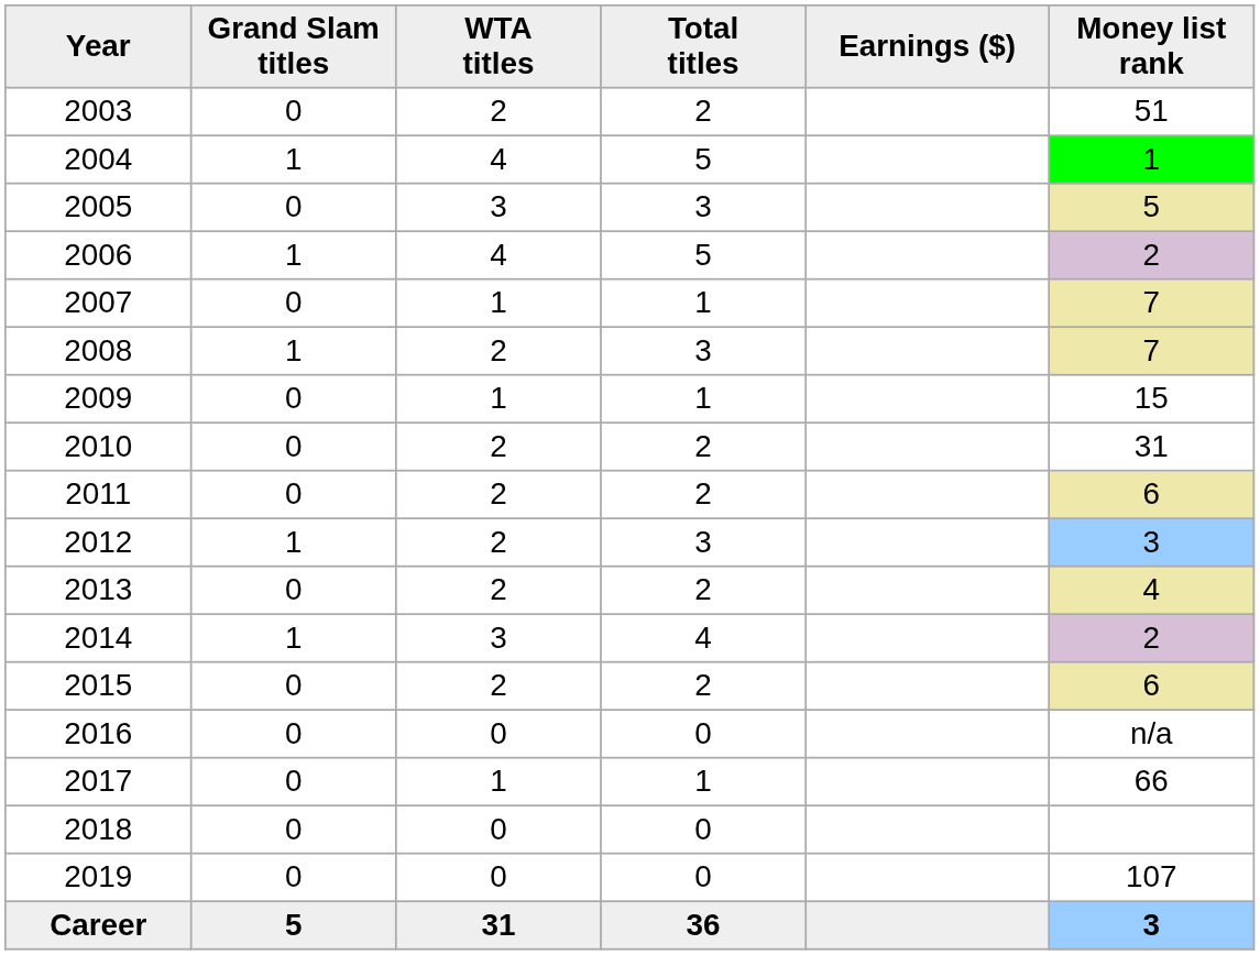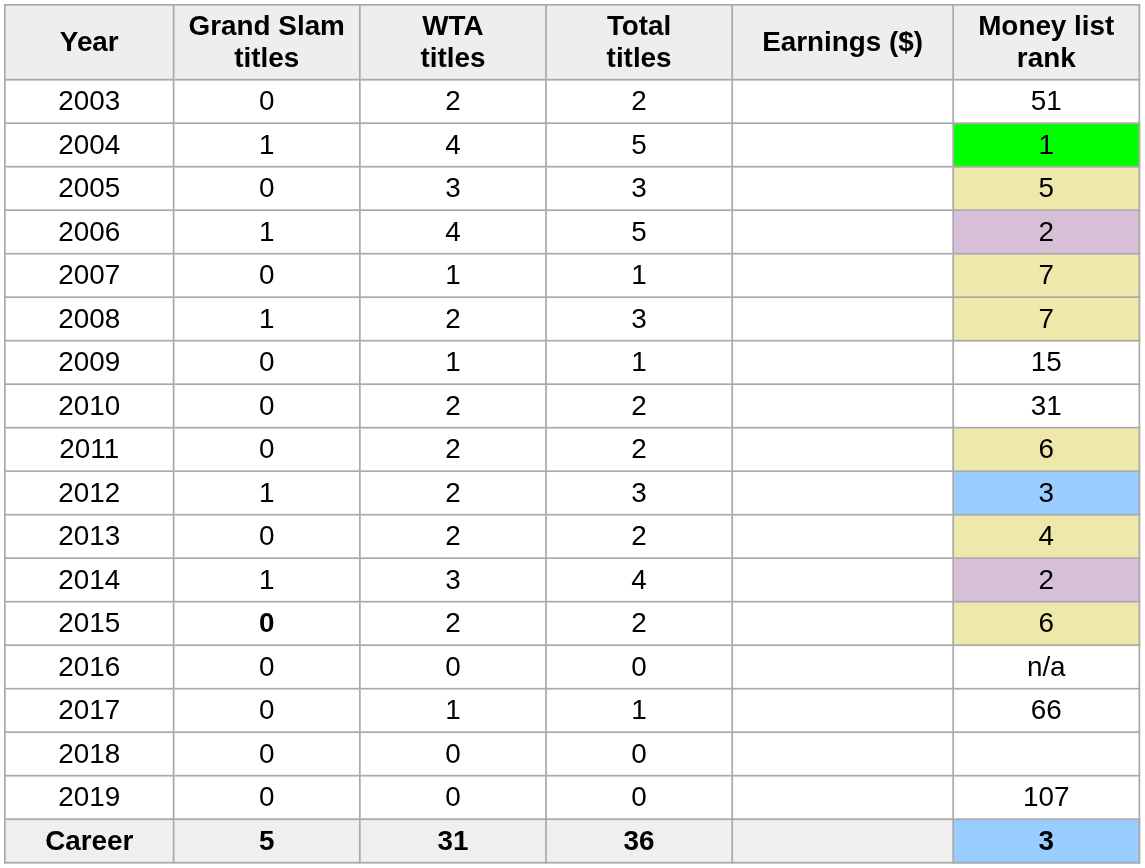2015 | column 2: normal -> bold
